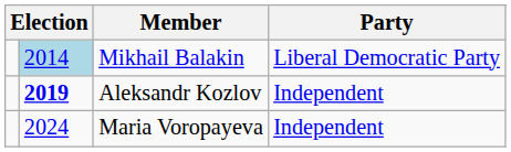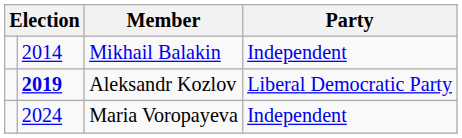Mikhail Balakin | column 2: lightblue background -> no background
Mikhail Balakin | Party: Liberal Democratic Party -> Independent
Aleksandr Kozlov | Party: Independent -> Liberal Democratic Party
